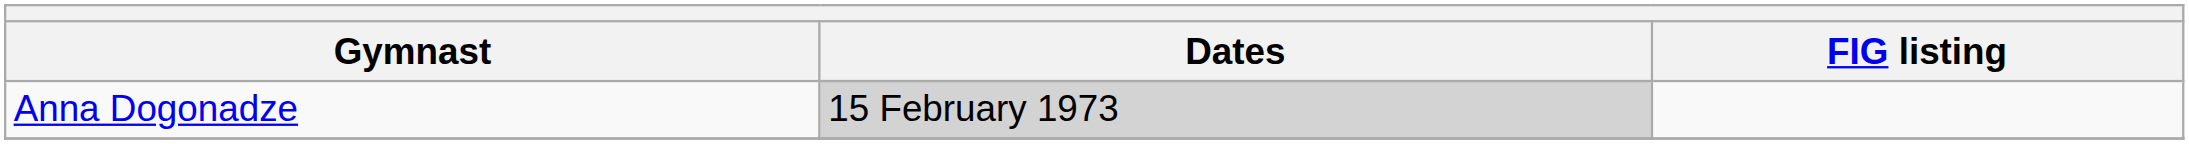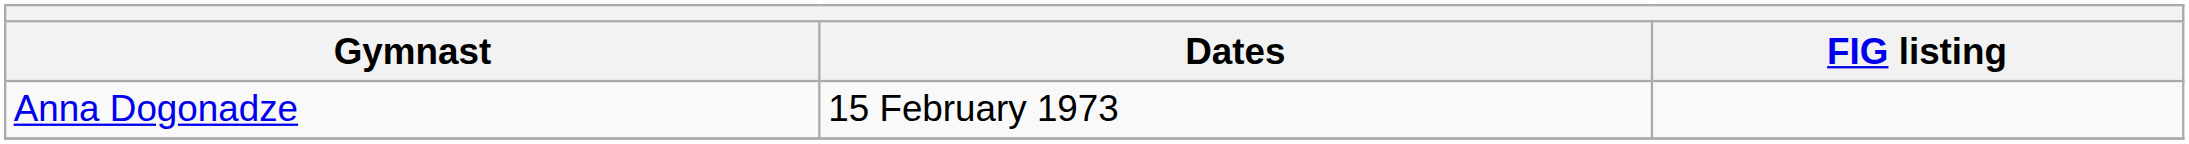Anna Dogonadze | Dates: lightgrey background -> no background
